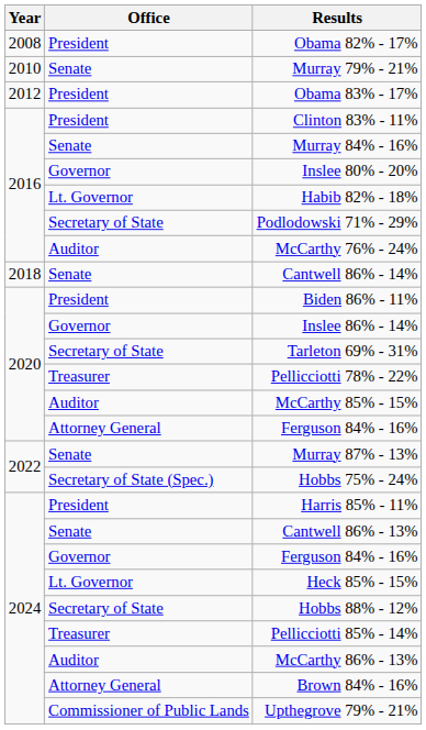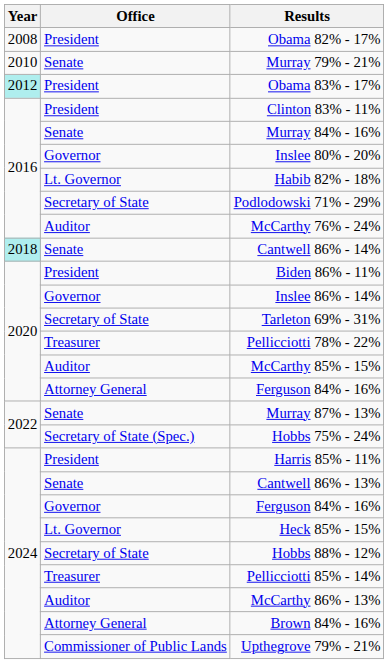Obama 83% - 17% | Year: no background -> paleturquoise background
Cantwell 86% - 14% | Year: no background -> paleturquoise background
